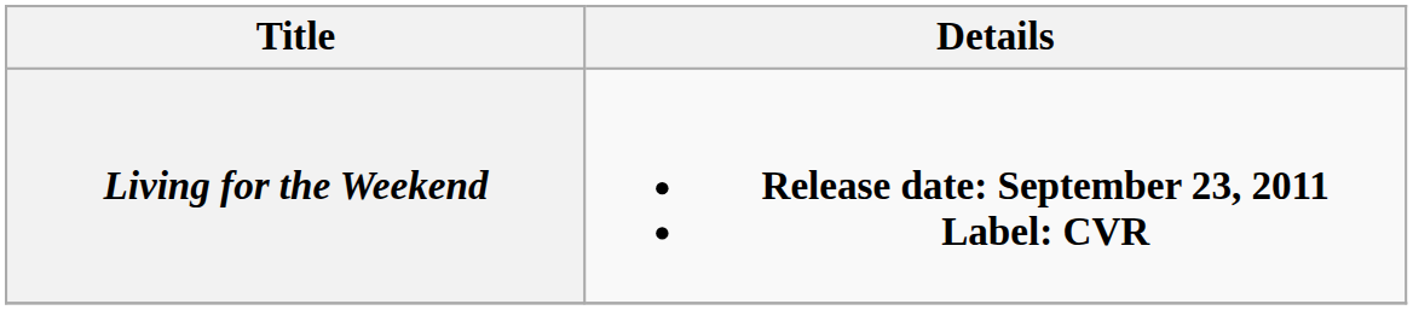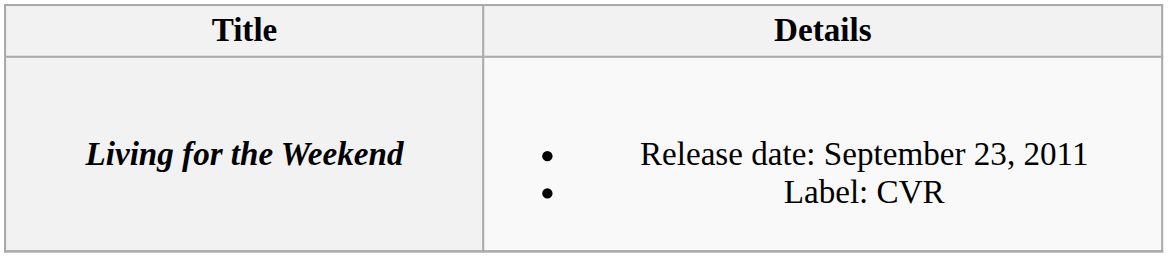Living for the Weekend | Details: bold -> normal
